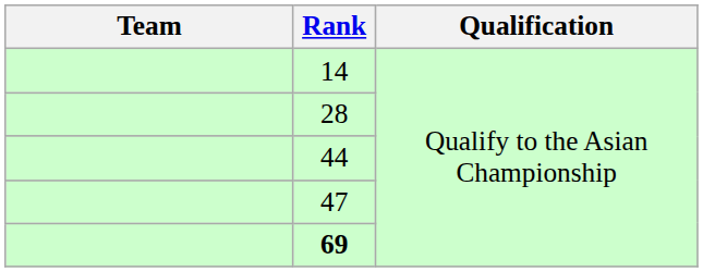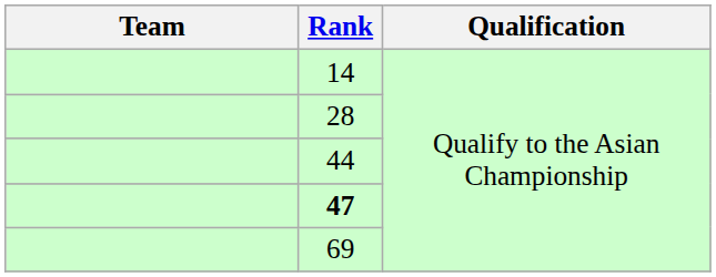47 | Rank: normal -> bold
69 | Rank: bold -> normal
